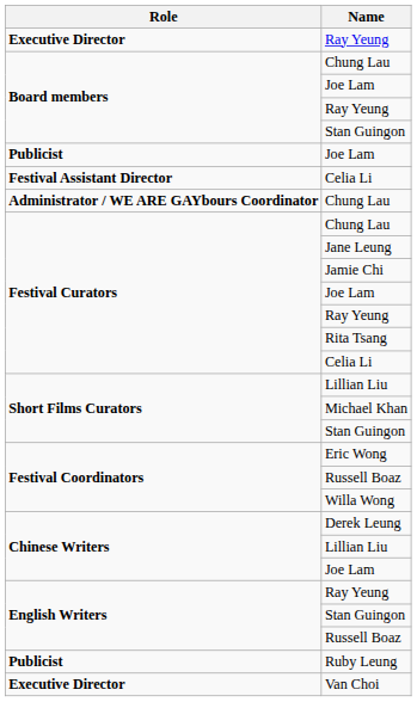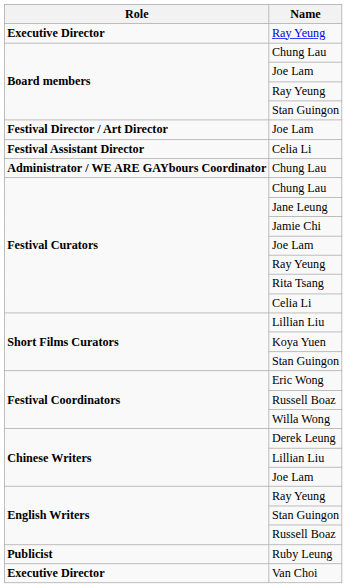row 7 | Role: Publicist -> Festival Director / Art Director
row 18 | Name: Michael Khan -> Koya Yuen
